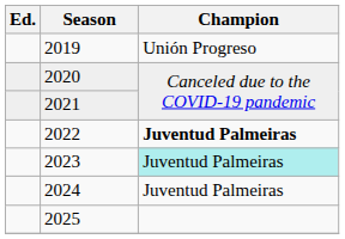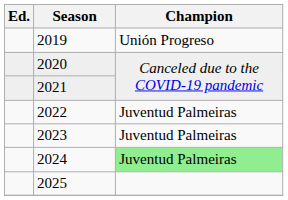2022 | Champion: bold -> normal
2023 | Champion: paleturquoise background -> no background
2024 | Champion: no background -> lightgreen background
